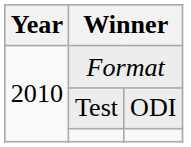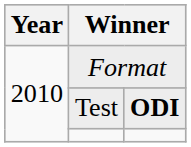Test | column 3: normal -> bold
